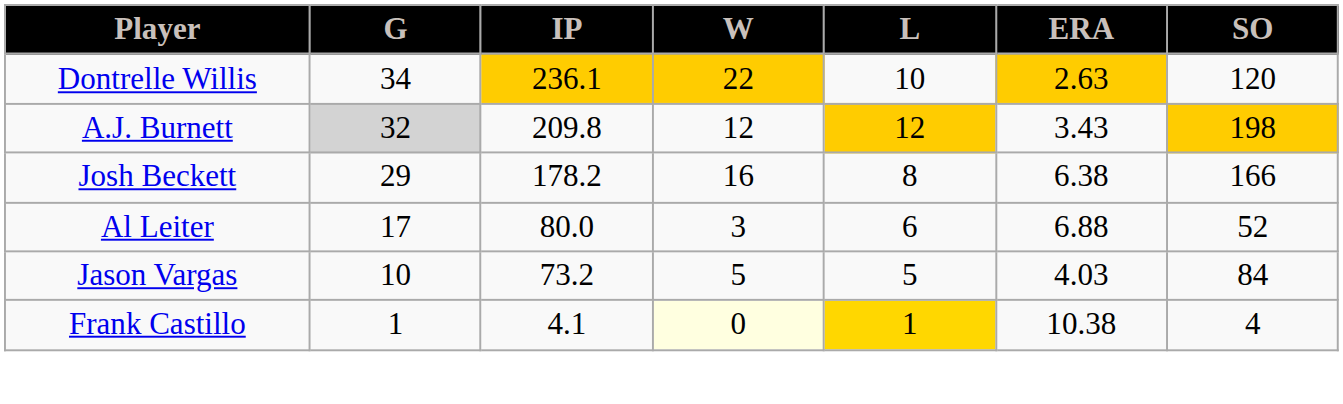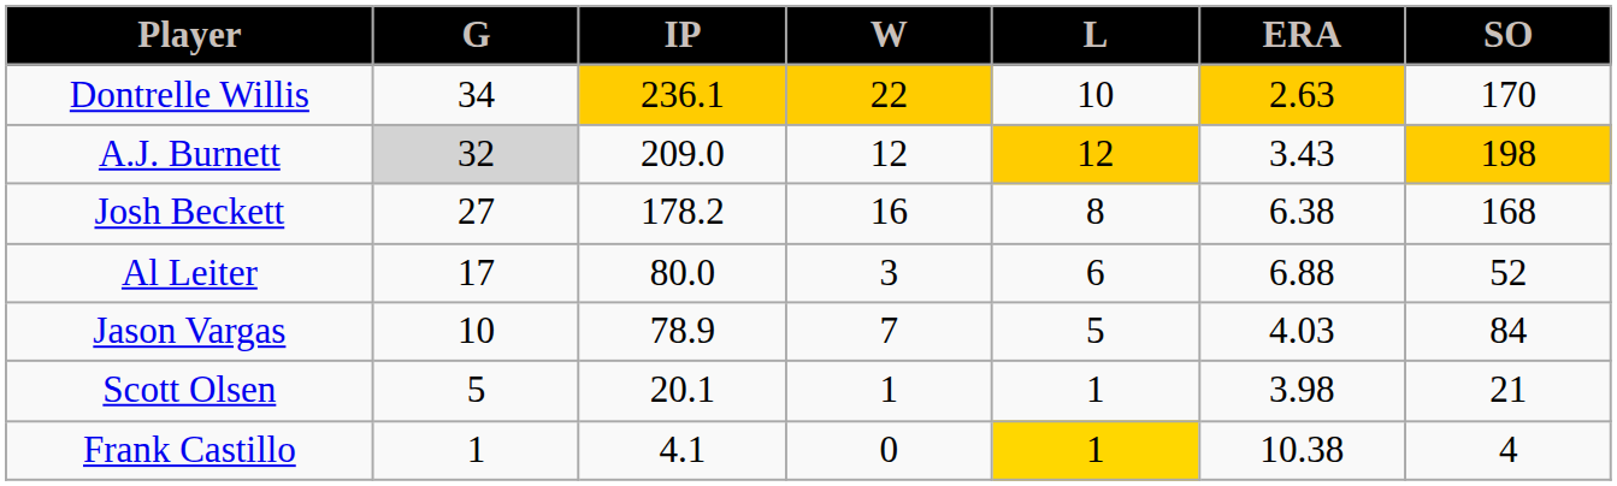Dontrelle Willis | SO: 120 -> 170
A.J. Burnett | IP: 209.8 -> 209.0
Josh Beckett | G: 29 -> 27
Josh Beckett | SO: 166 -> 168
Jason Vargas | IP: 73.2 -> 78.9
Jason Vargas | W: 5 -> 7
+ row: Scott Olsen | 5 | 20.1 | 1 | 1 | 3.98 | 21
Frank Castillo | W: lightyellow background -> no background
